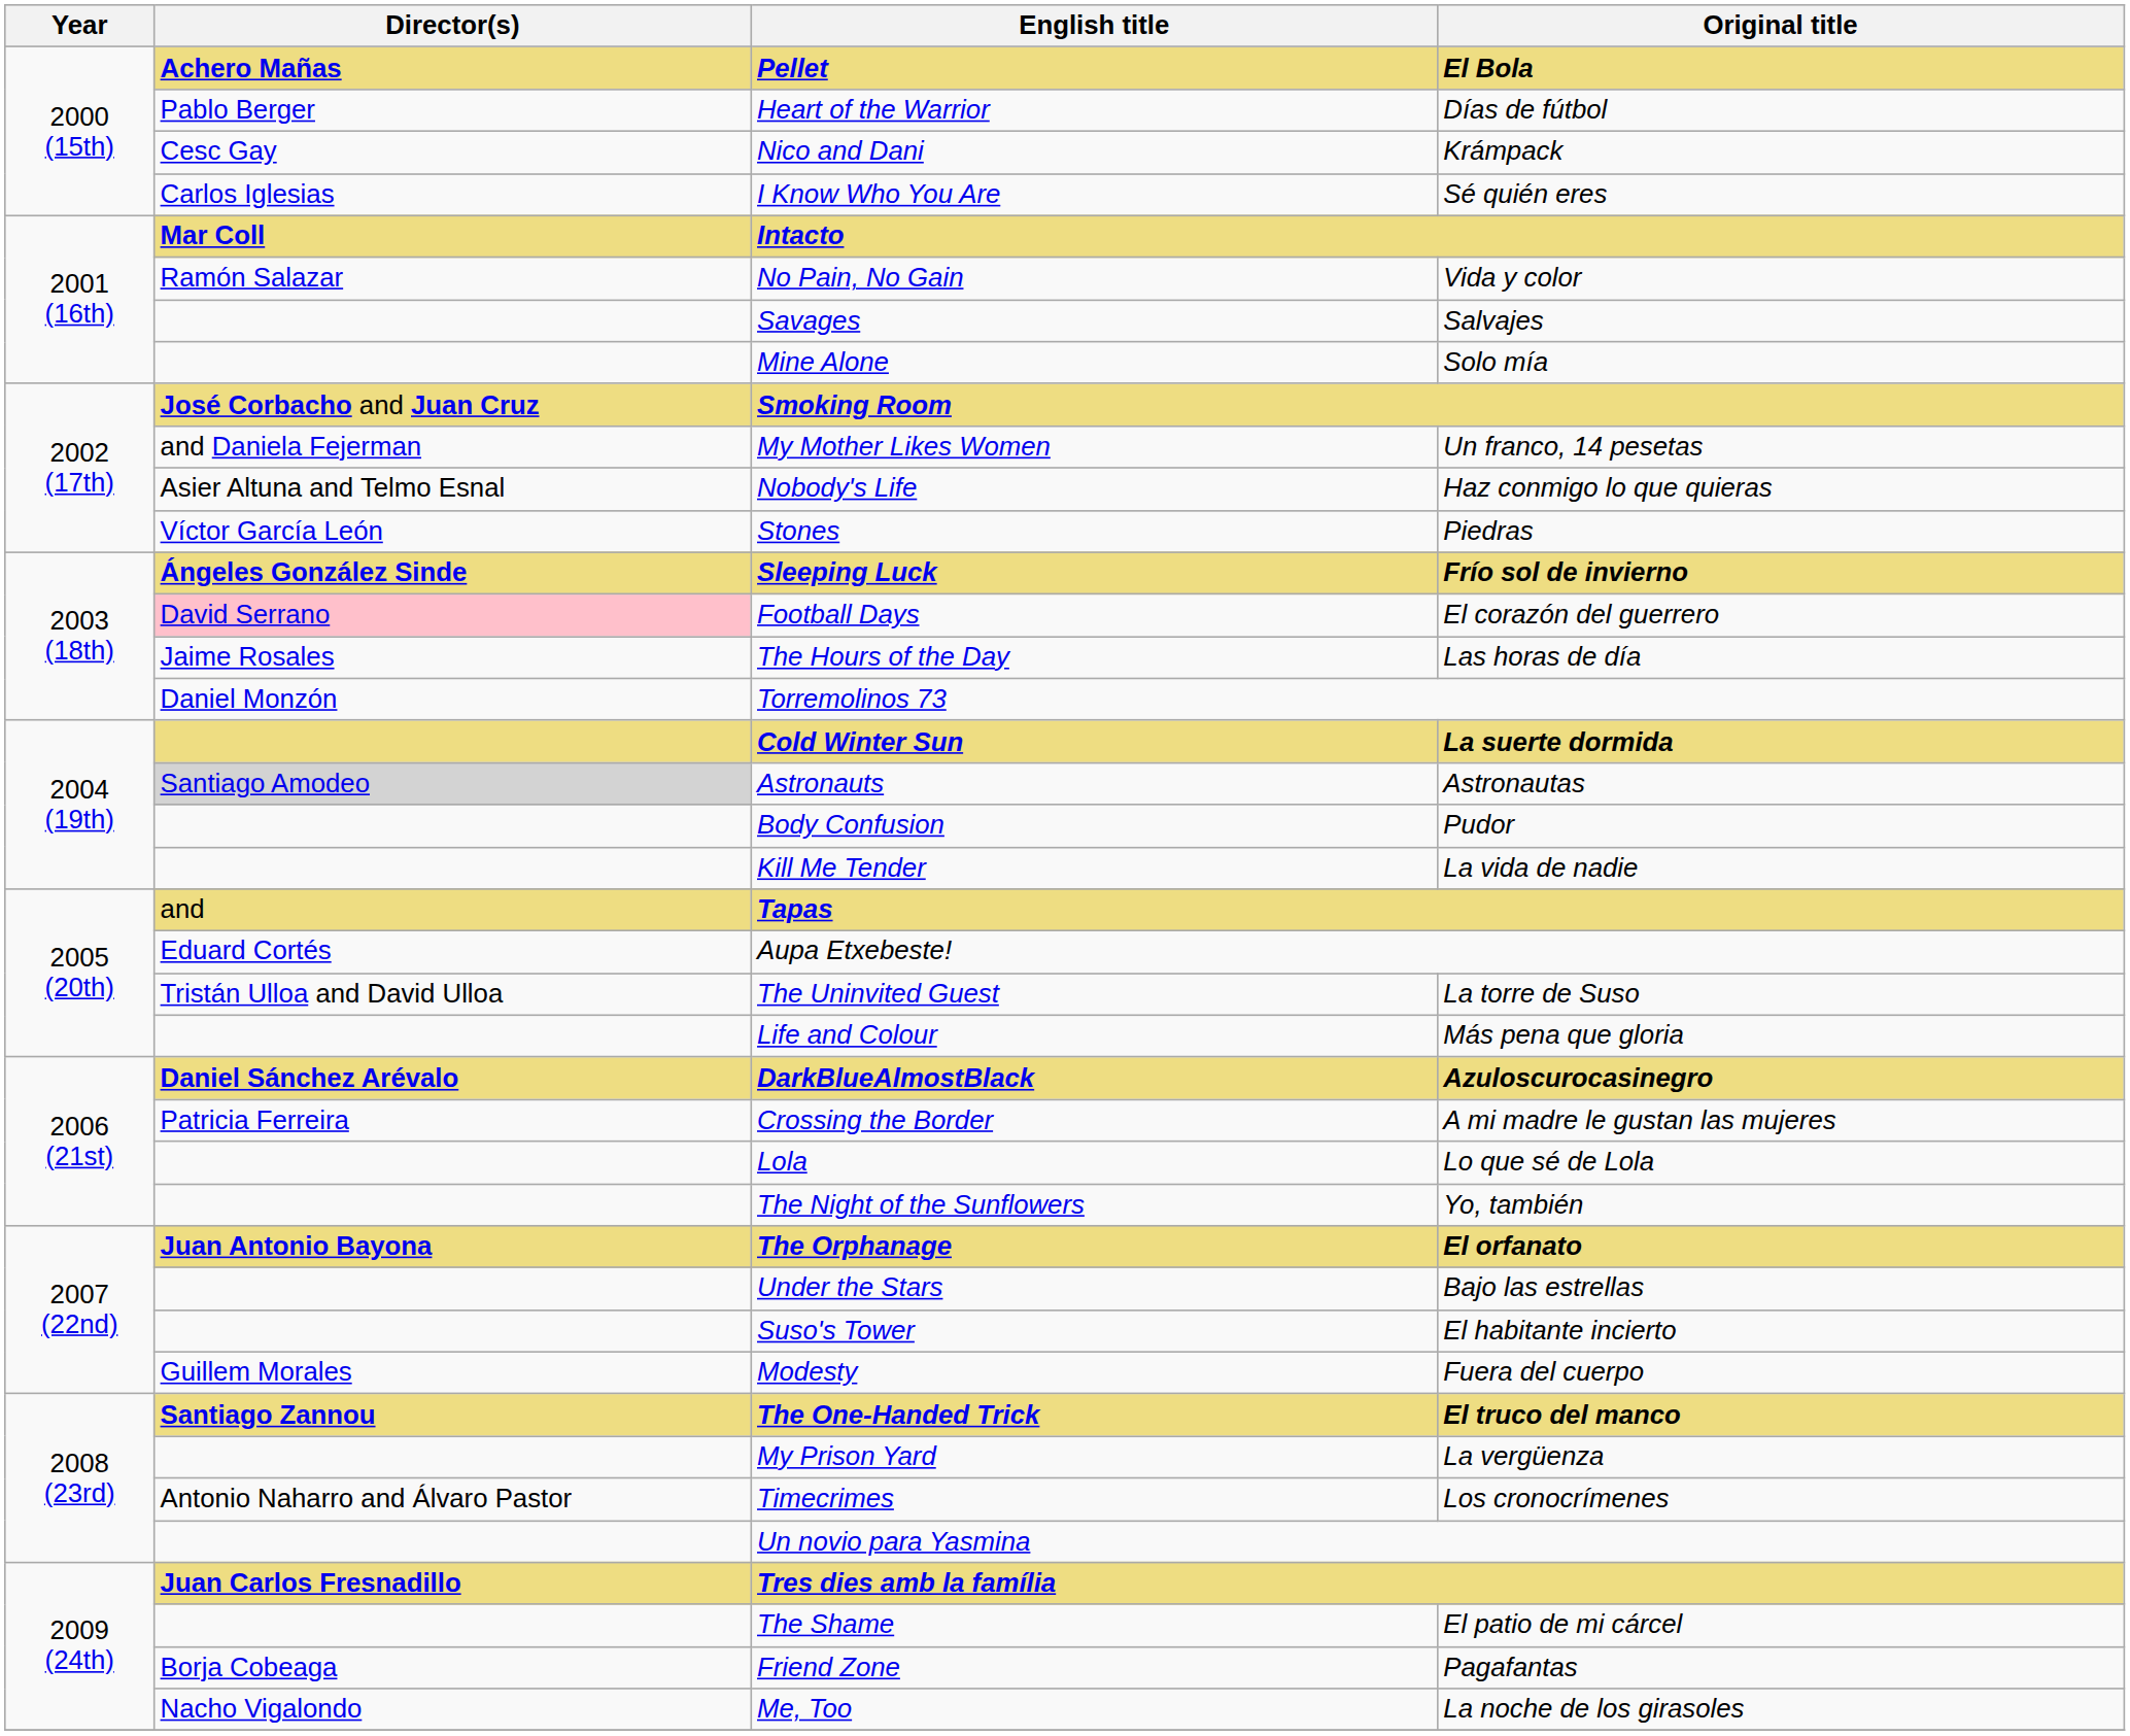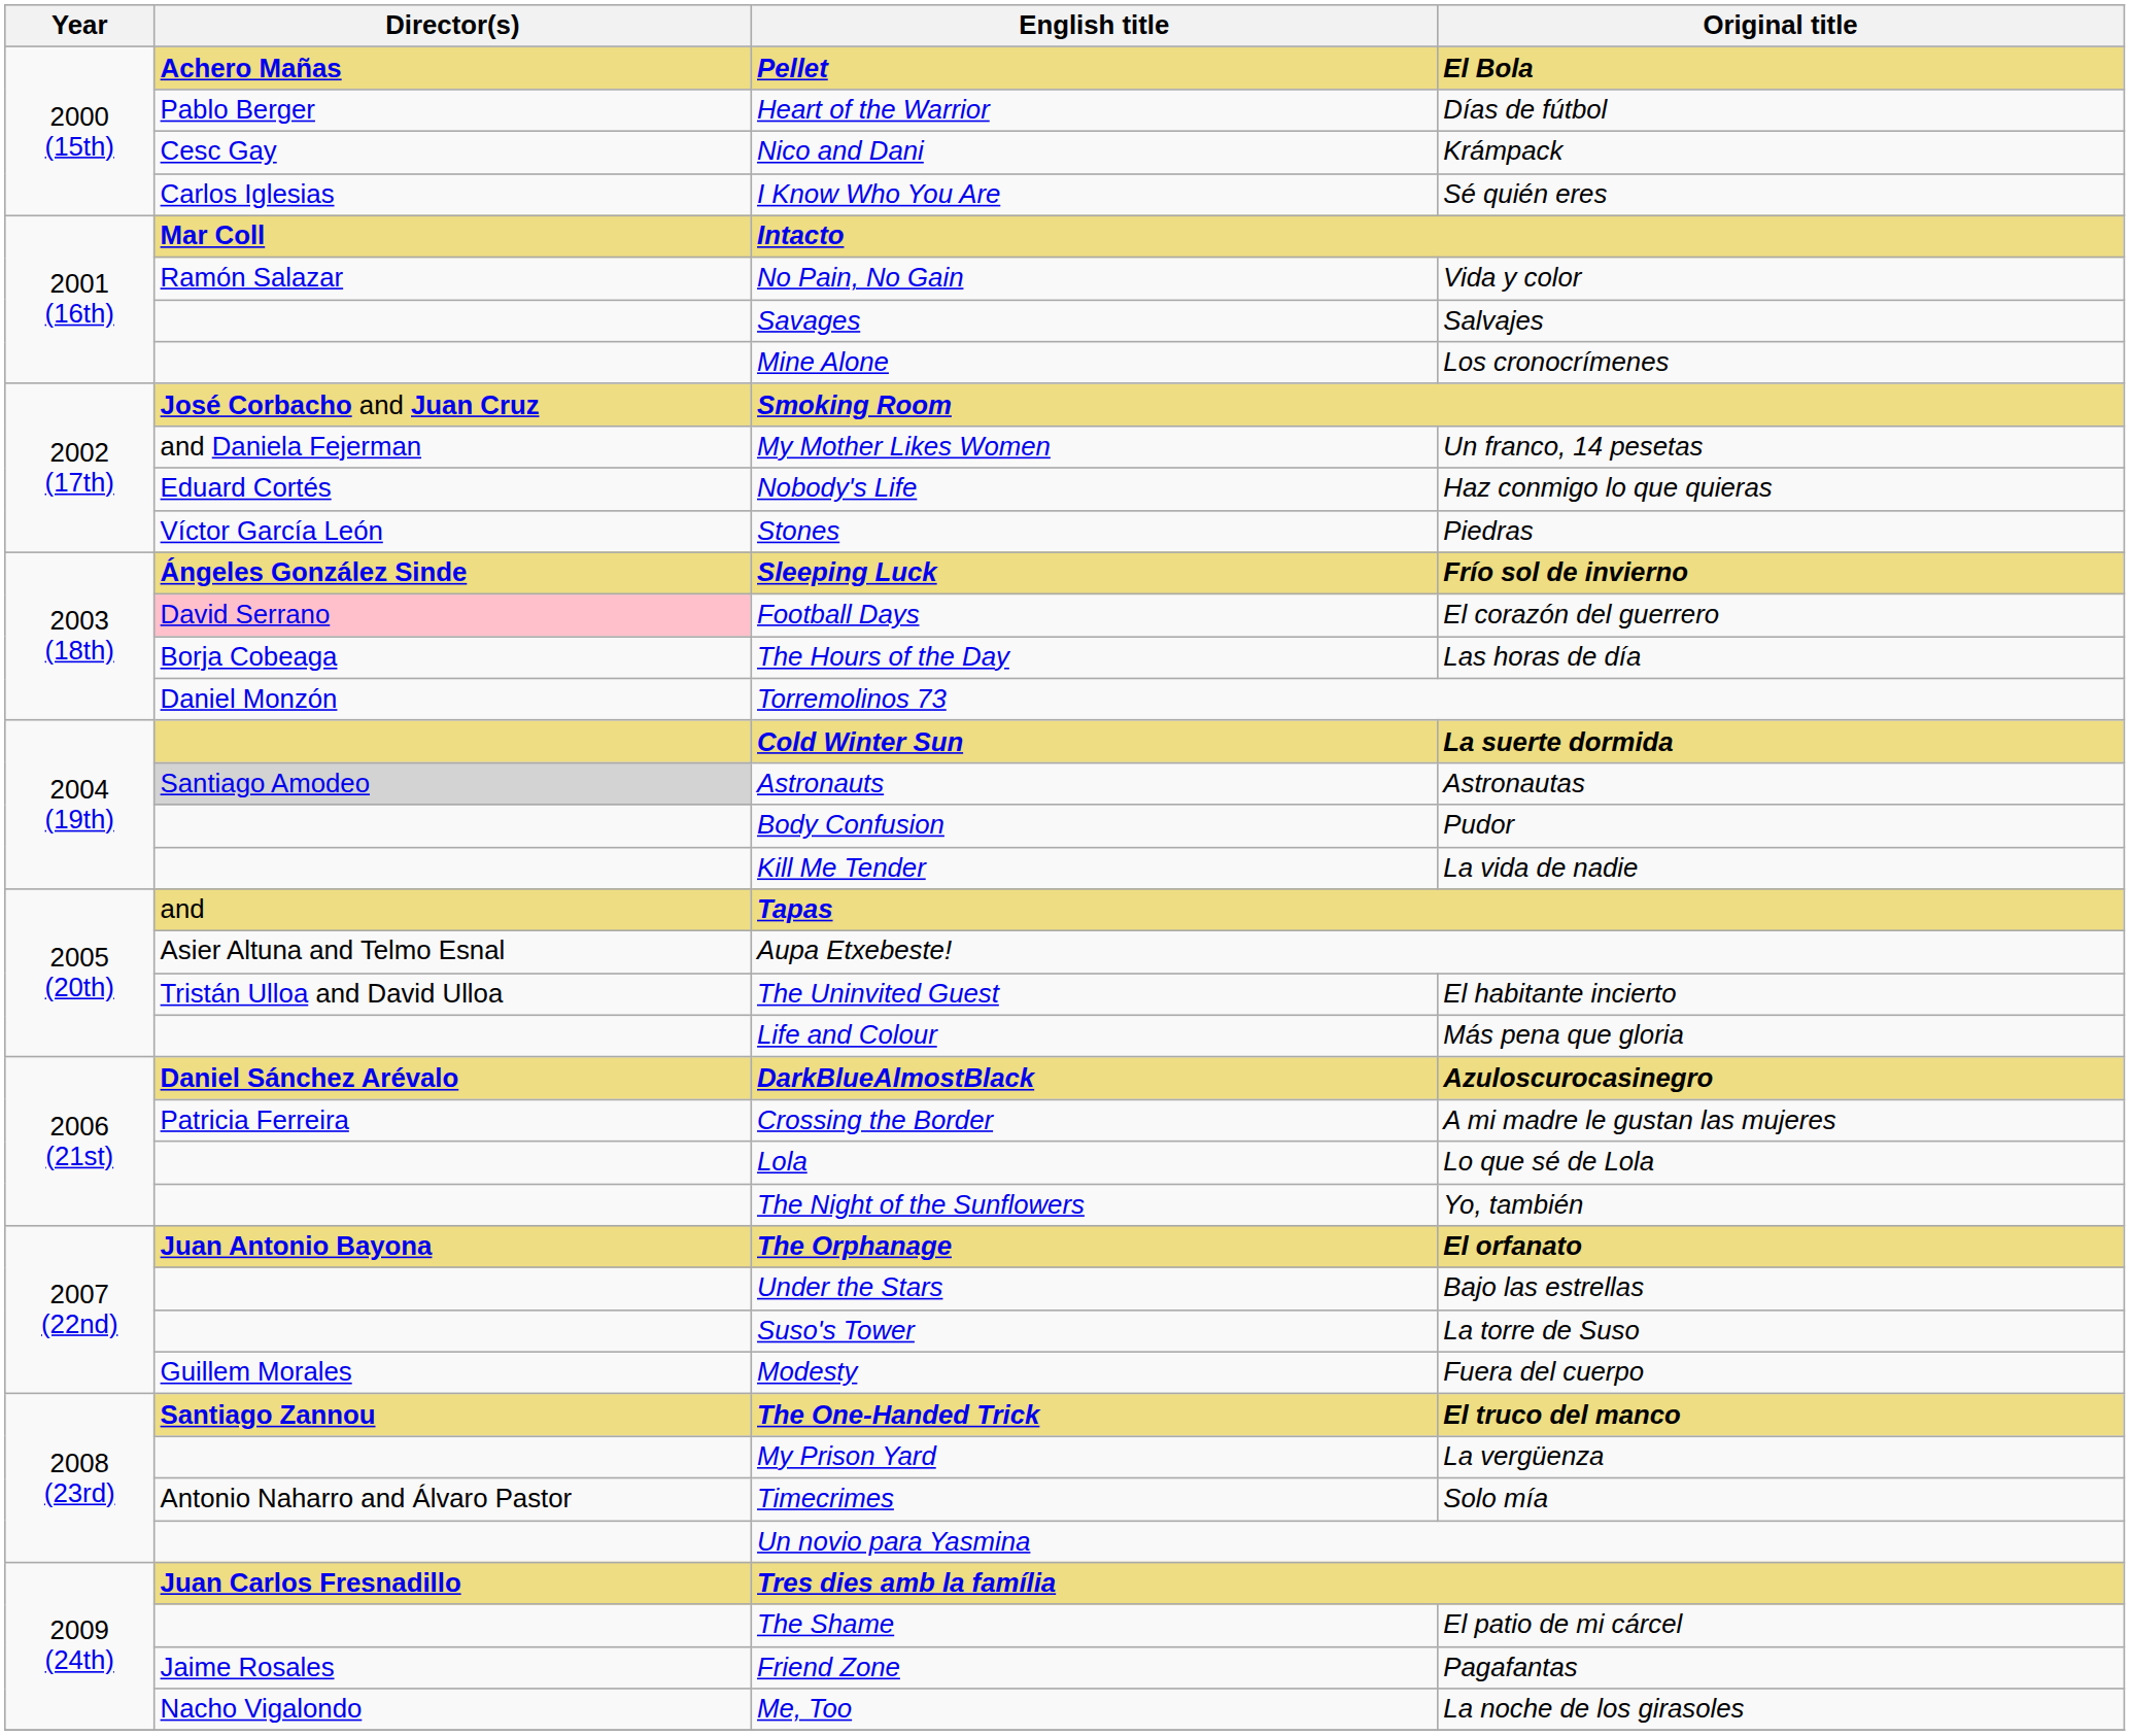Mine Alone | Original title: Solo mía -> Los cronocrímenes
Nobody's Life | Director(s): Asier Altuna and Telmo Esnal -> Eduard Cortés
The Hours of the Day | Director(s): Jaime Rosales -> Borja Cobeaga
Aupa Etxebeste! | Director(s): Eduard Cortés -> Asier Altuna and Telmo Esnal
The Uninvited Guest | Original title: La torre de Suso -> El habitante incierto
Suso's Tower | Original title: El habitante incierto -> La torre de Suso
Timecrimes | Original title: Los cronocrímenes -> Solo mía
Friend Zone | Director(s): Borja Cobeaga -> Jaime Rosales
